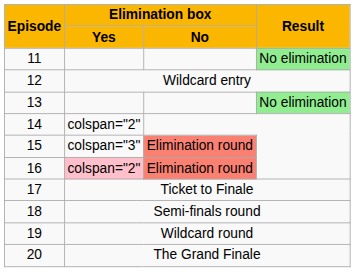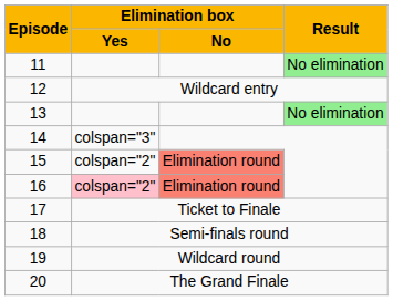14 | Elimination box / Yes: colspan="2" -> colspan="3"
15 | Elimination box / Yes: colspan="3" -> colspan="2"
